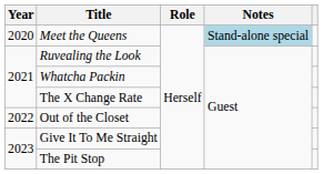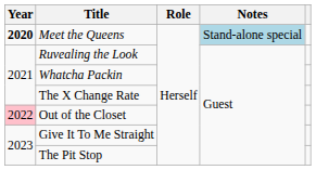Meet the Queens | Year: normal -> bold
Out of the Closet | Year: no background -> pink background
